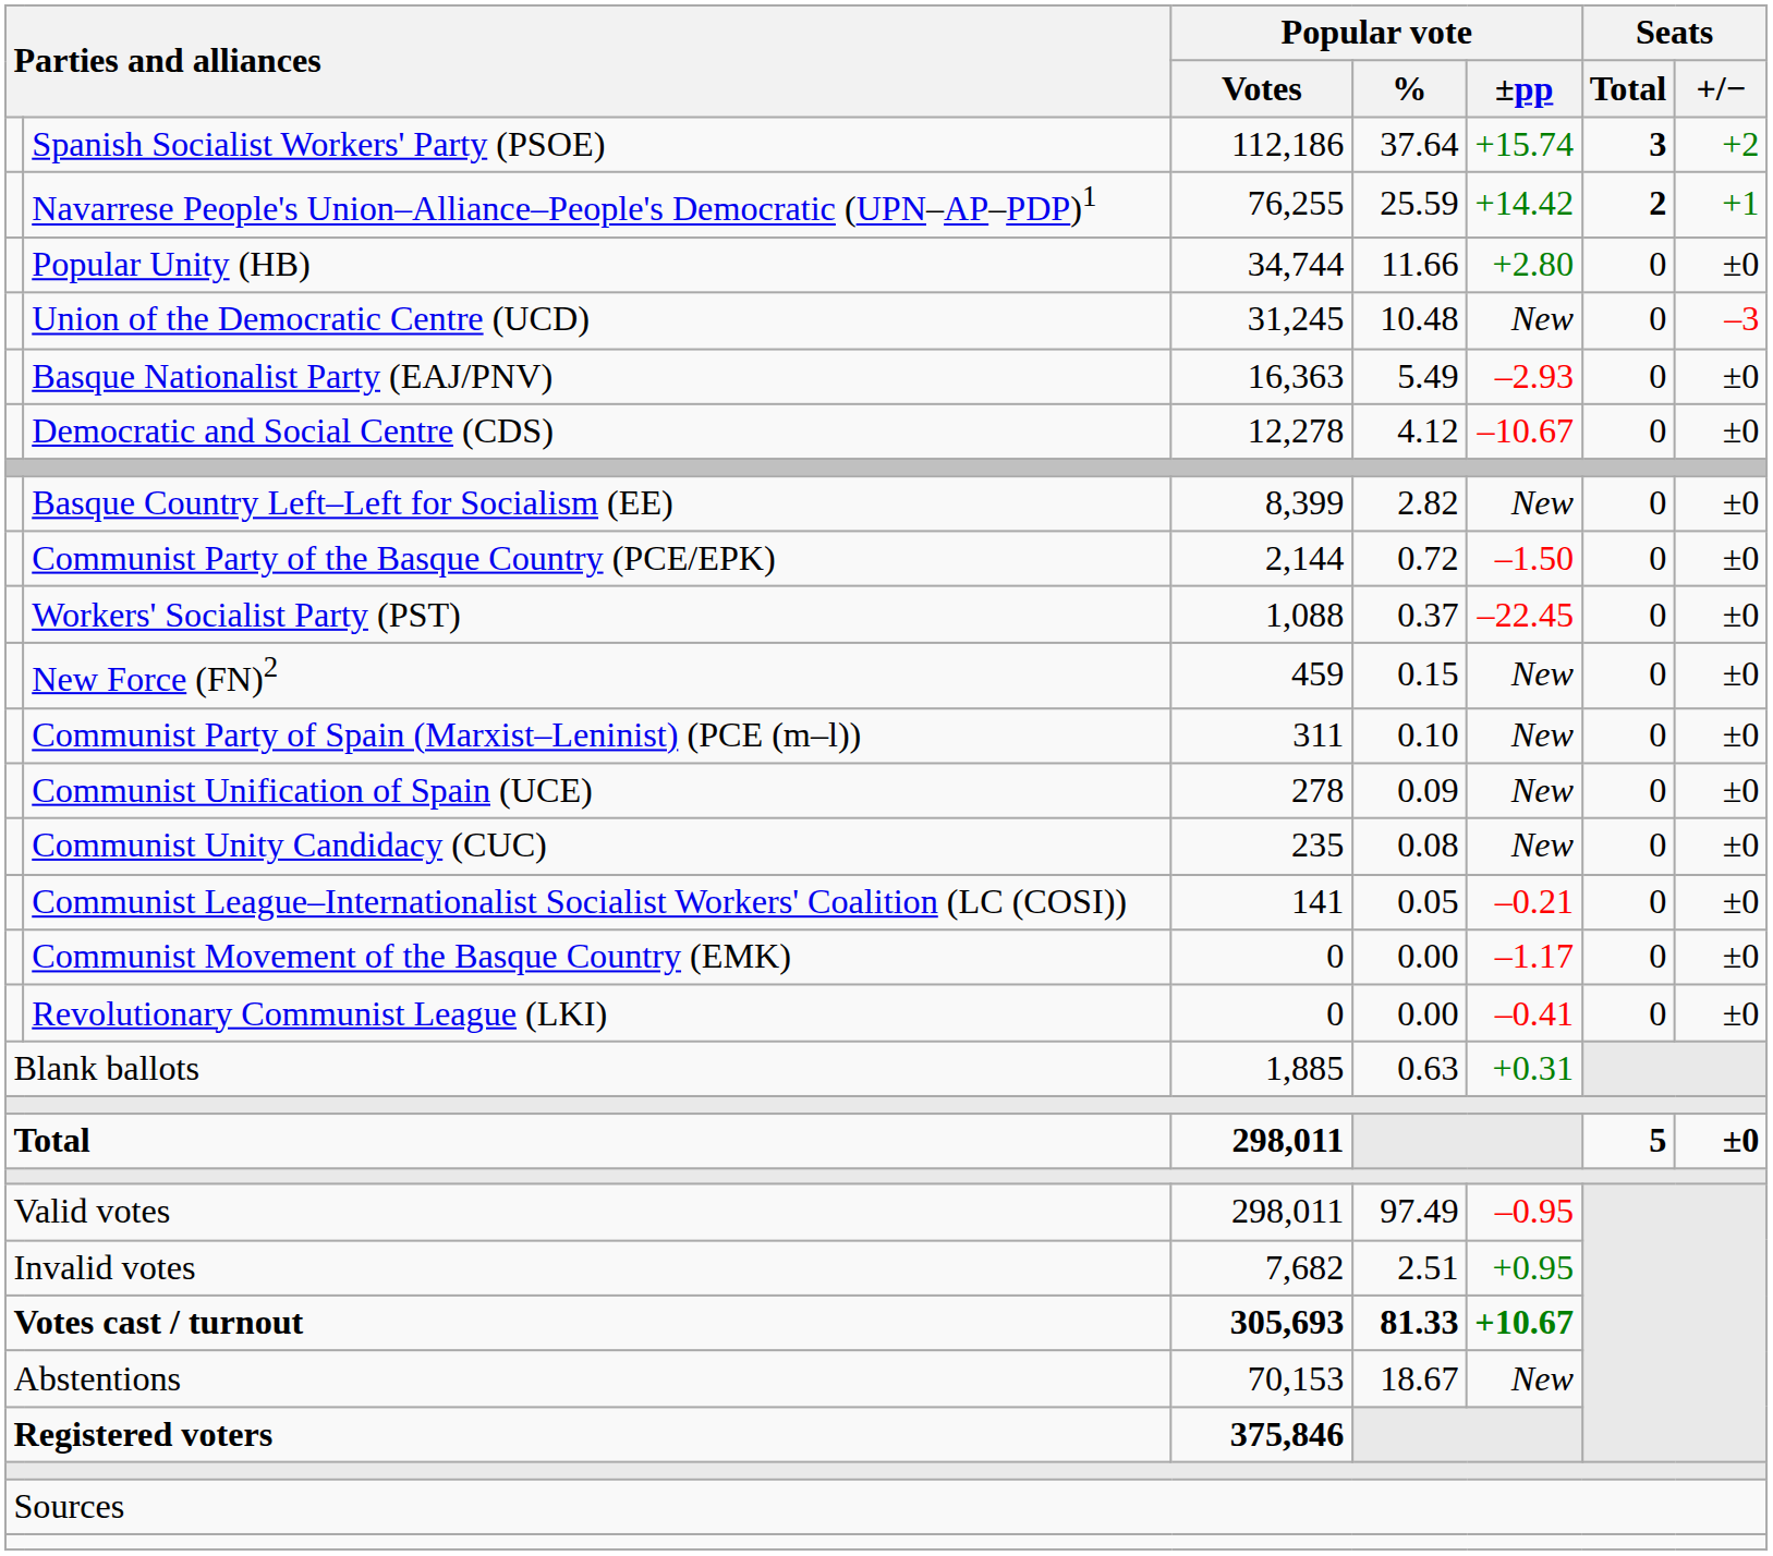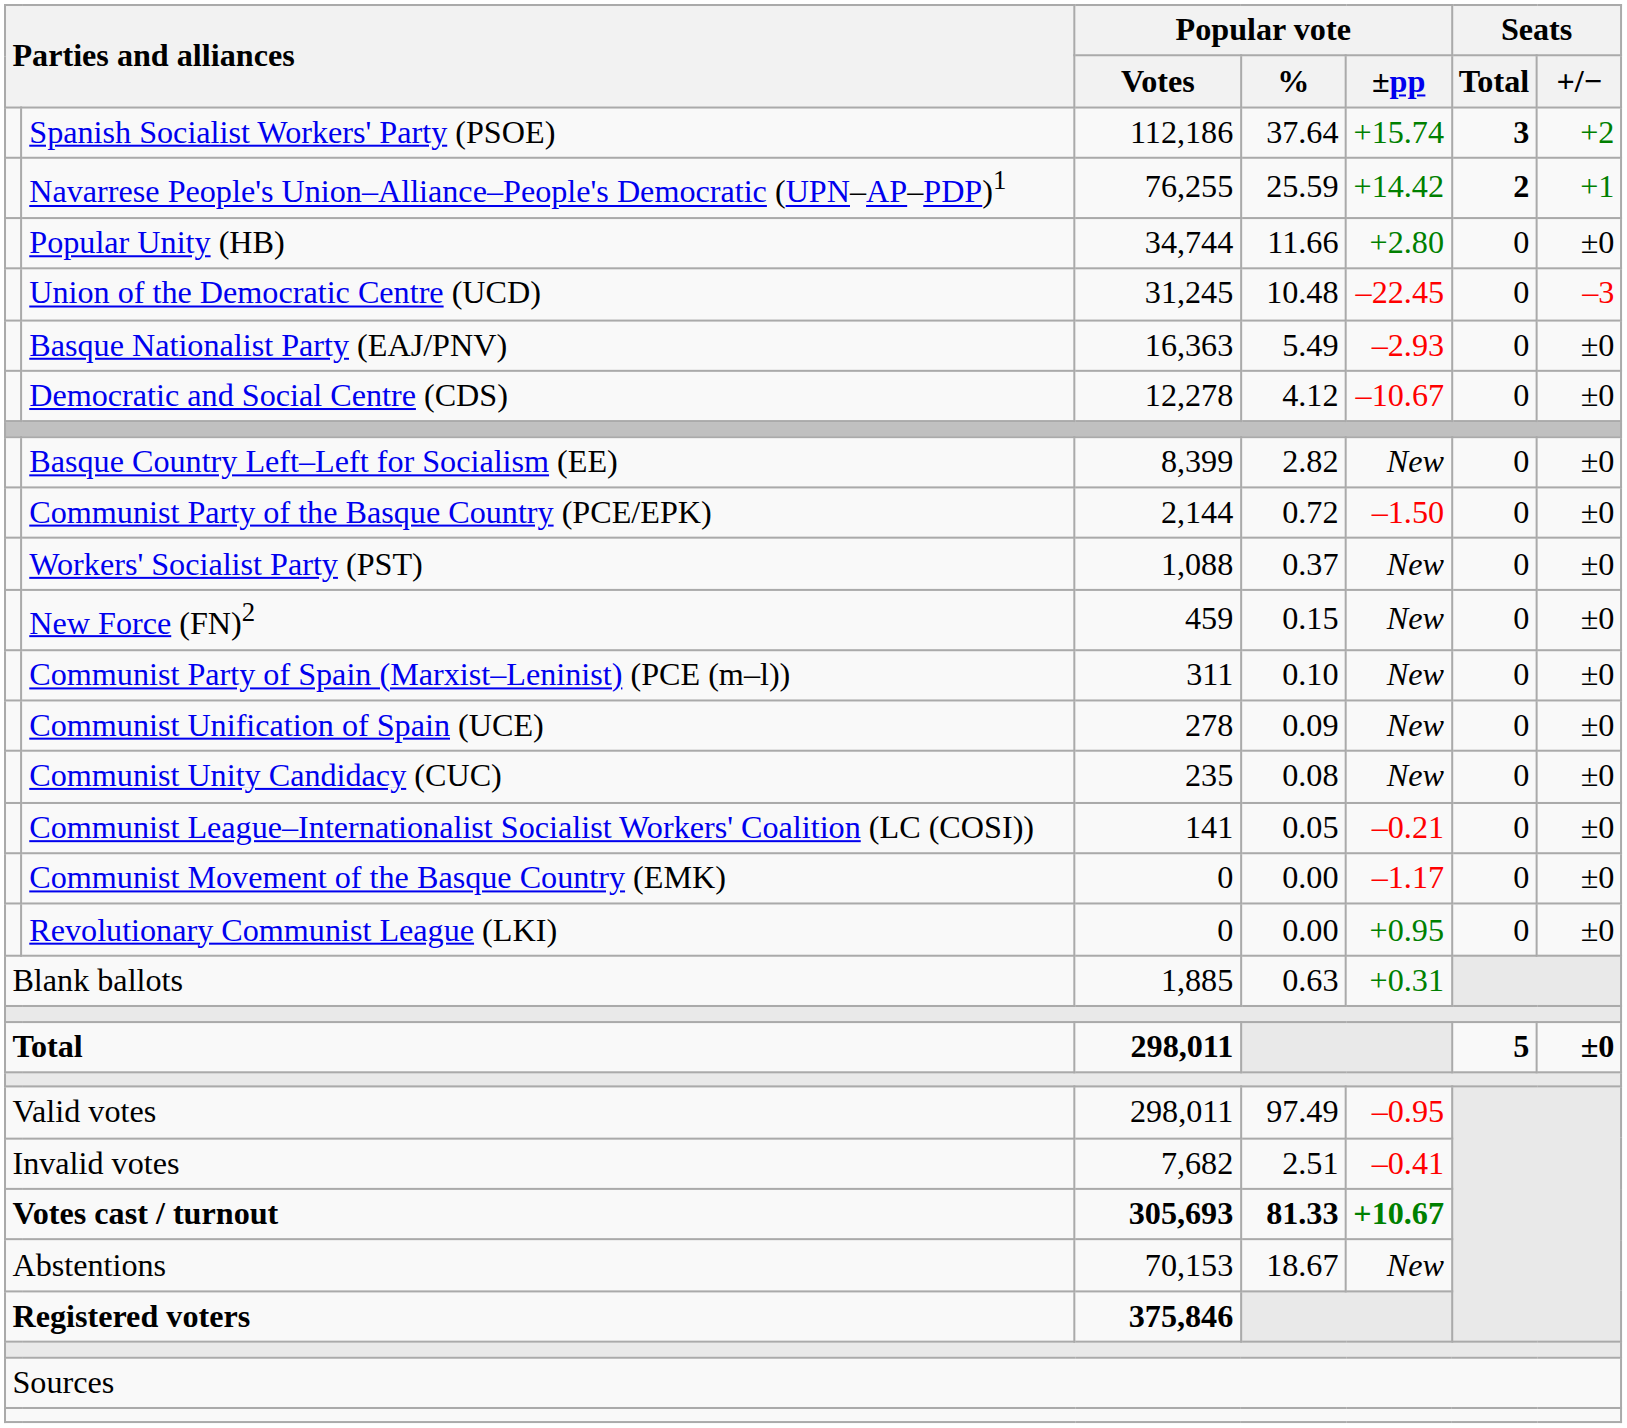Union of the Democratic Centre (UCD) | Popular vote / ±pp: New -> –22.45
Workers' Socialist Party (PST) | Popular vote / ±pp: –22.45 -> New
Revolutionary Communist League (LKI) | Popular vote / ±pp: –0.41 -> +0.95
Invalid votes | Popular vote / ±pp: +0.95 -> –0.41
